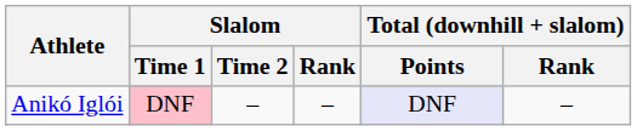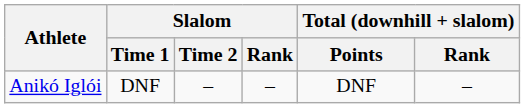Anikó Iglói | Slalom / Time 1: pink background -> no background
Anikó Iglói | Total (downhill + slalom) / Points: lavender background -> no background
